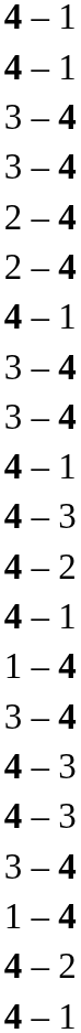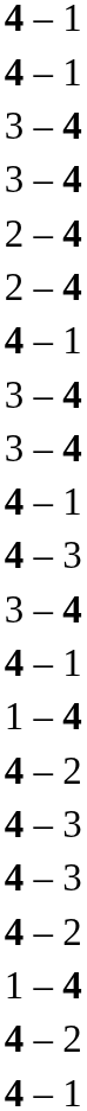row 12 | column 1: 4 – 2 -> 3 – 4
row 15 | column 1: 3 – 4 -> 4 – 2
row 18 | column 1: 3 – 4 -> 4 – 2
